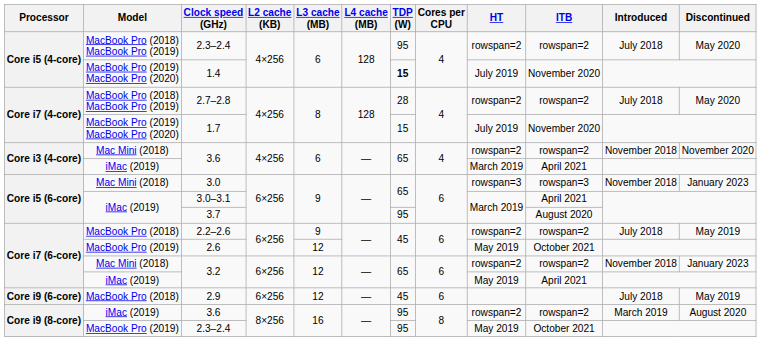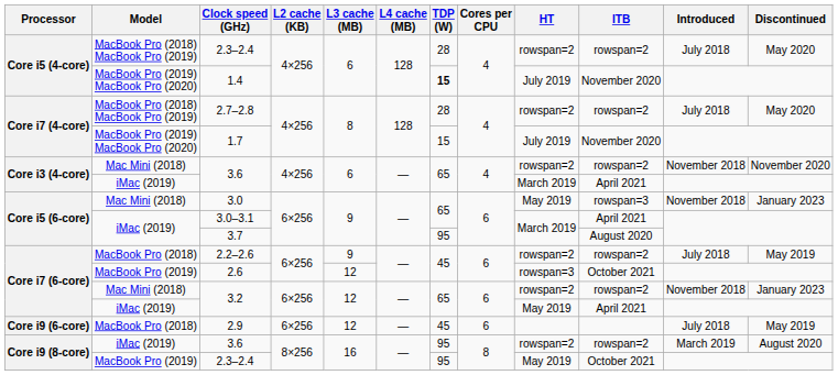MacBook Pro (2018) MacBook Pro (2019) / 2.3–2.4 | TDP (W): 95 -> 28
3.0 | HT: rowspan=3 -> May 2019
2.6 | HT: May 2019 -> rowspan=3
